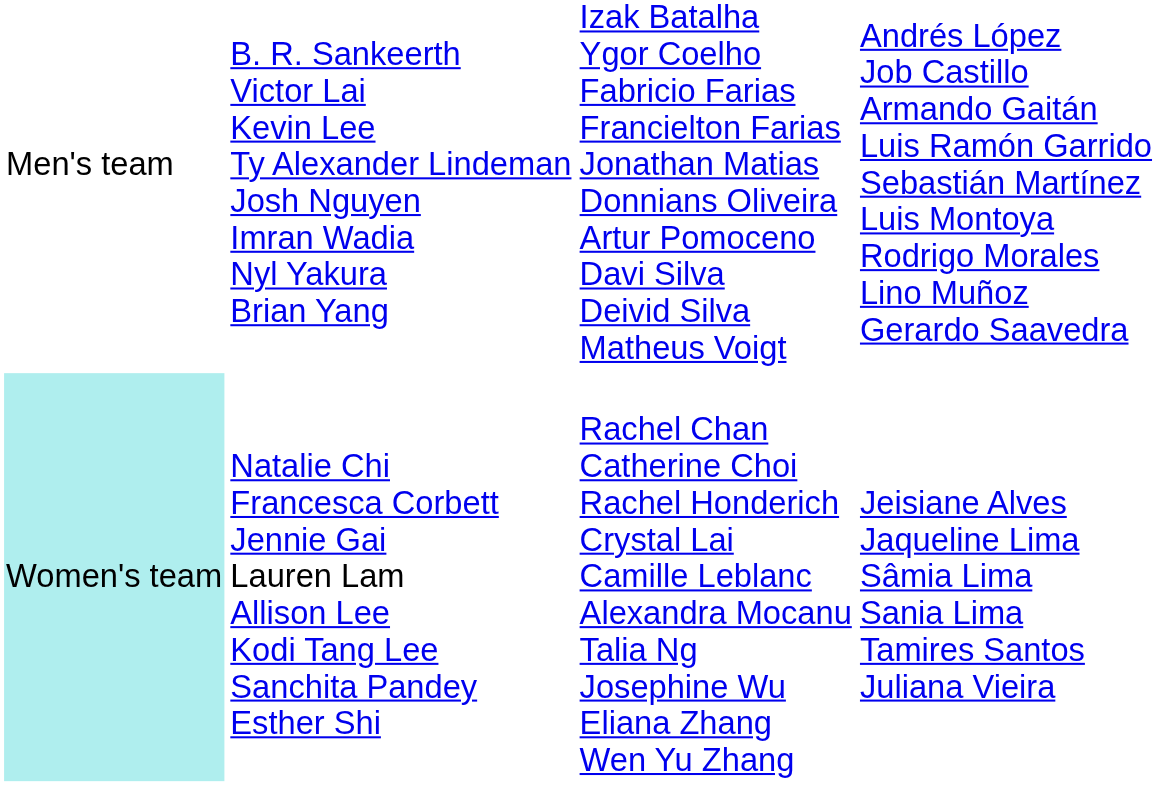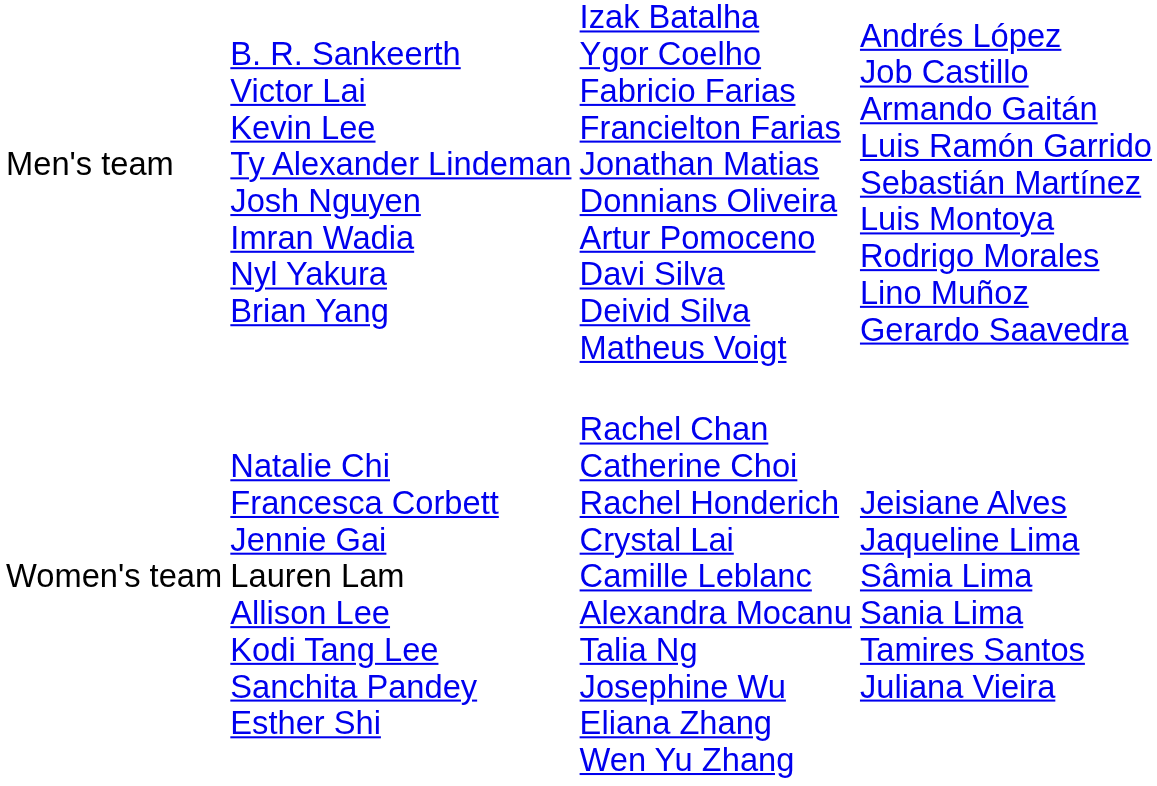Women's team | column 1: paleturquoise background -> no background
